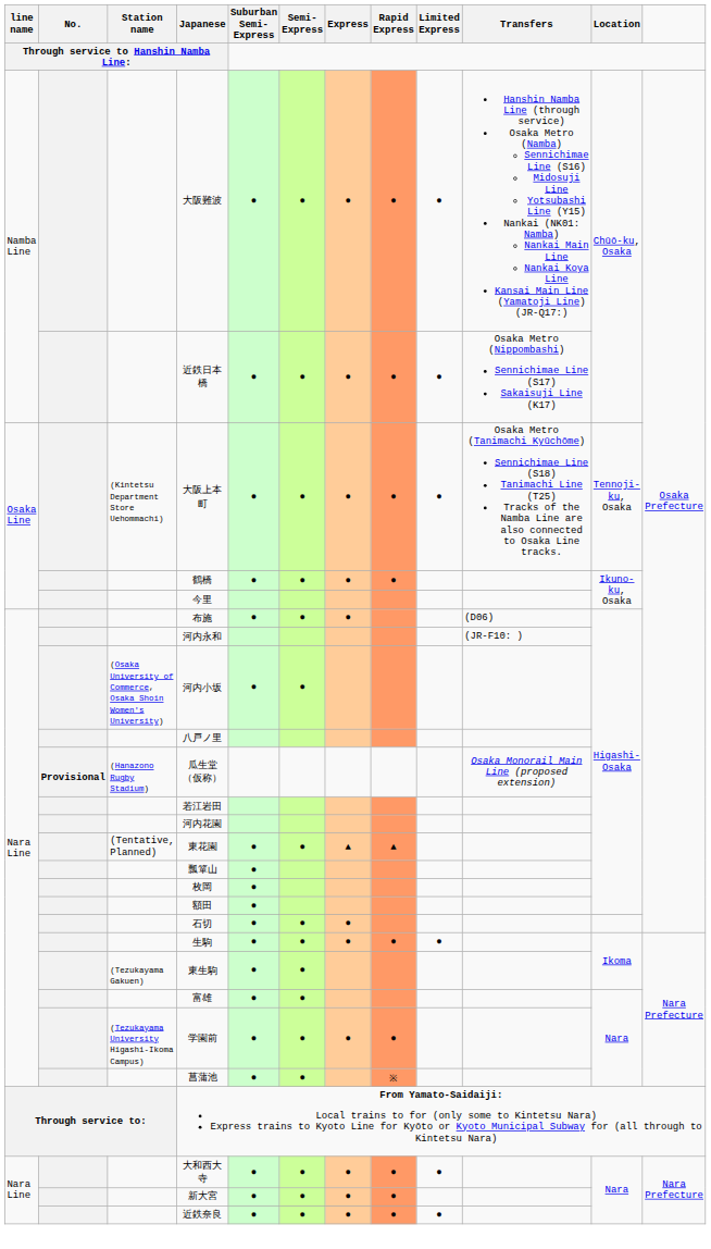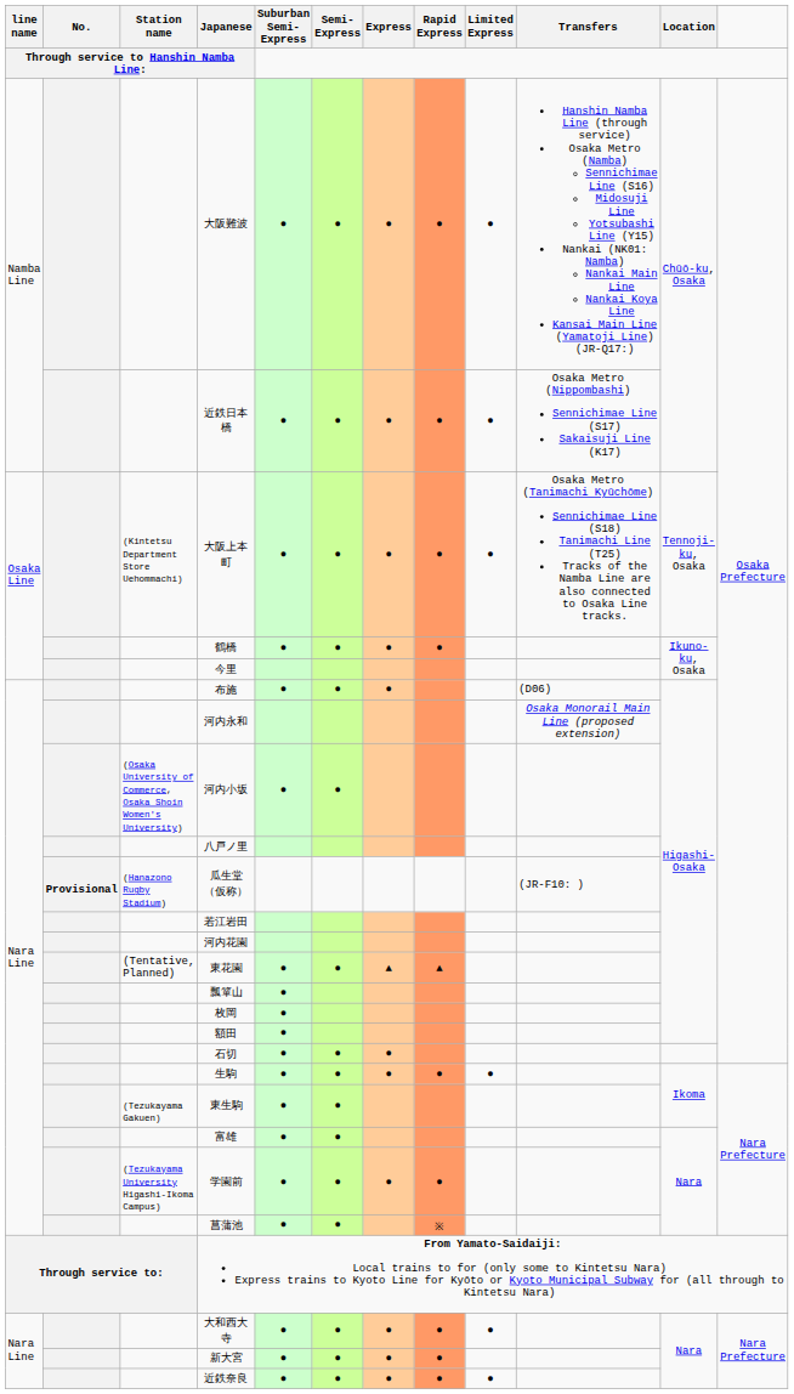河内永和 | Transfers: (JR-F10: ) -> Osaka Monorail Main Line (proposed extension)
瓜生堂（仮称） | Transfers: Osaka Monorail Main Line (proposed extension) -> (JR-F10: )
